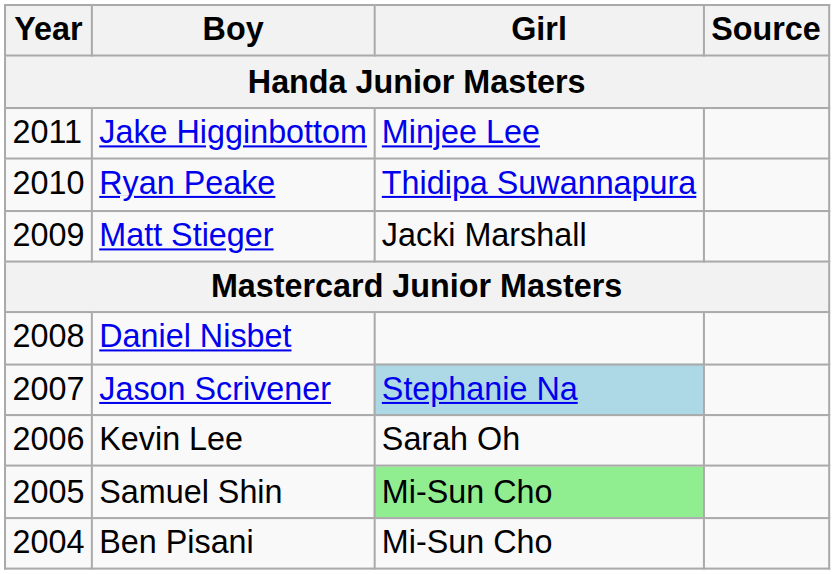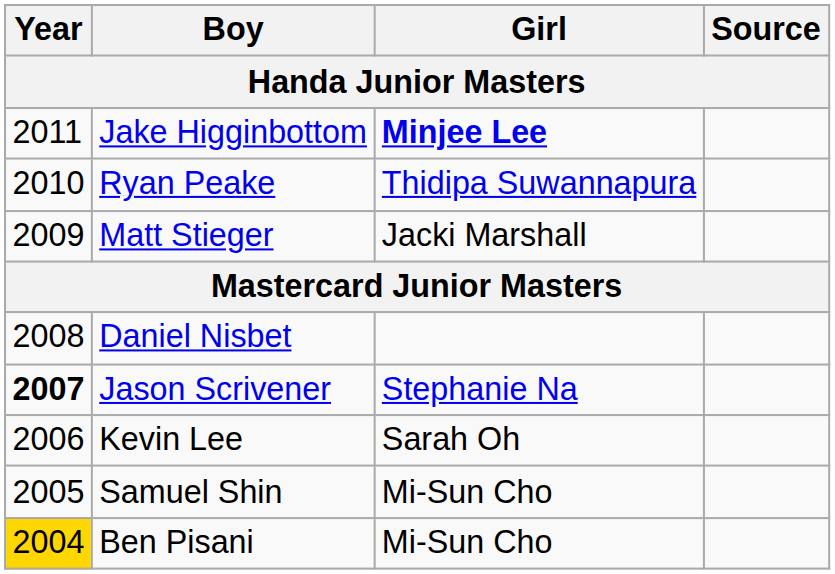Jake Higginbottom | Girl: normal -> bold
Jason Scrivener | Year: normal -> bold
Jason Scrivener | Girl: lightblue background -> no background
Samuel Shin | Girl: lightgreen background -> no background
Ben Pisani | Year: no background -> gold background
